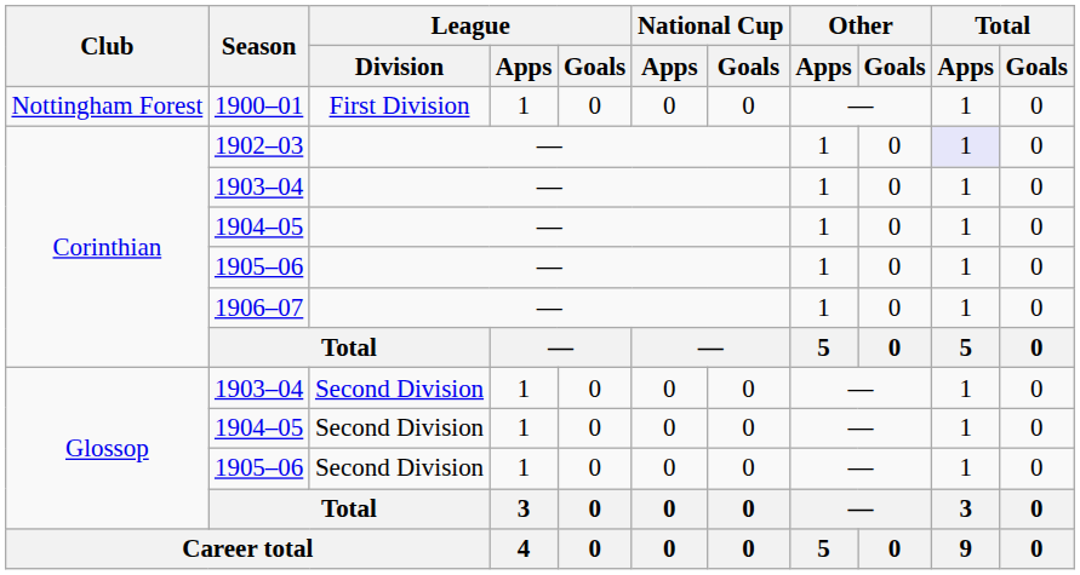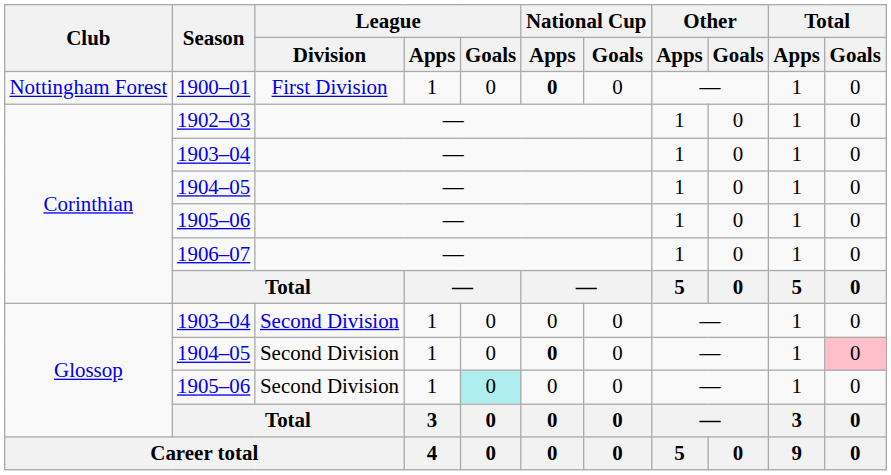1900–01 | National Cup / Apps: normal -> bold
1902–03 | Total / Apps: lavender background -> no background
Glossop / 1904–05 | National Cup / Apps: normal -> bold
Glossop / 1904–05 | Total / Goals: no background -> pink background
Glossop / 1905–06 | League / Goals: no background -> paleturquoise background
